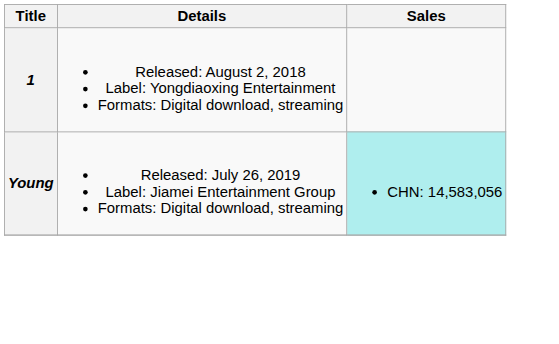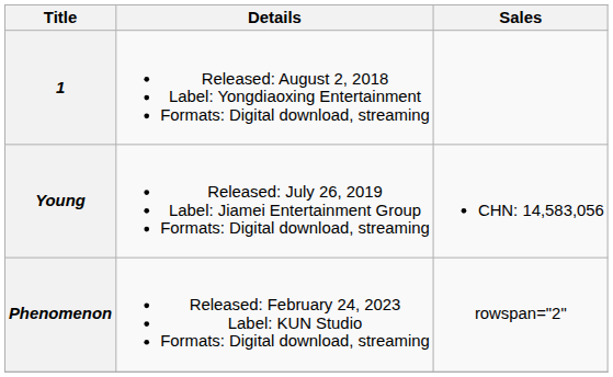Young | Sales: paleturquoise background -> no background
+ row: Phenomenon | Released: February 24, 2023 Label: KUN Studio Formats: Digital download, streaming | rowspan="2"
